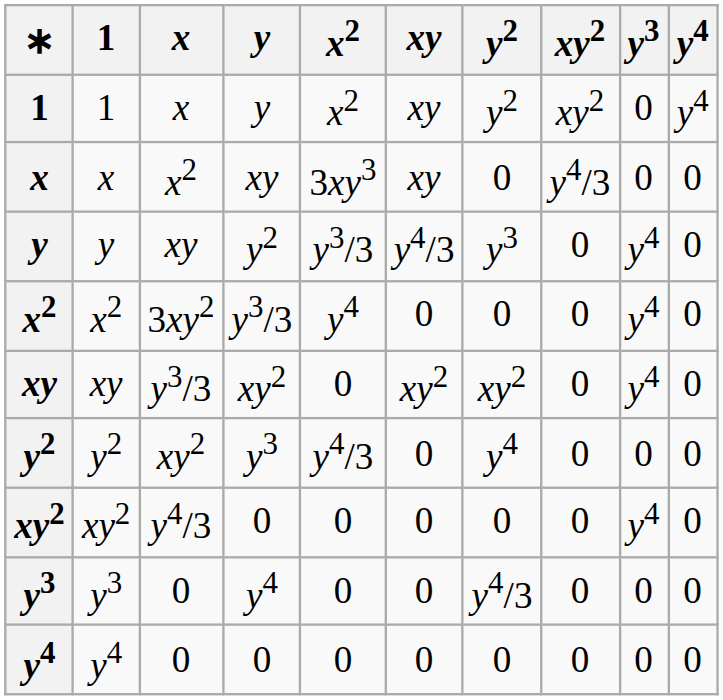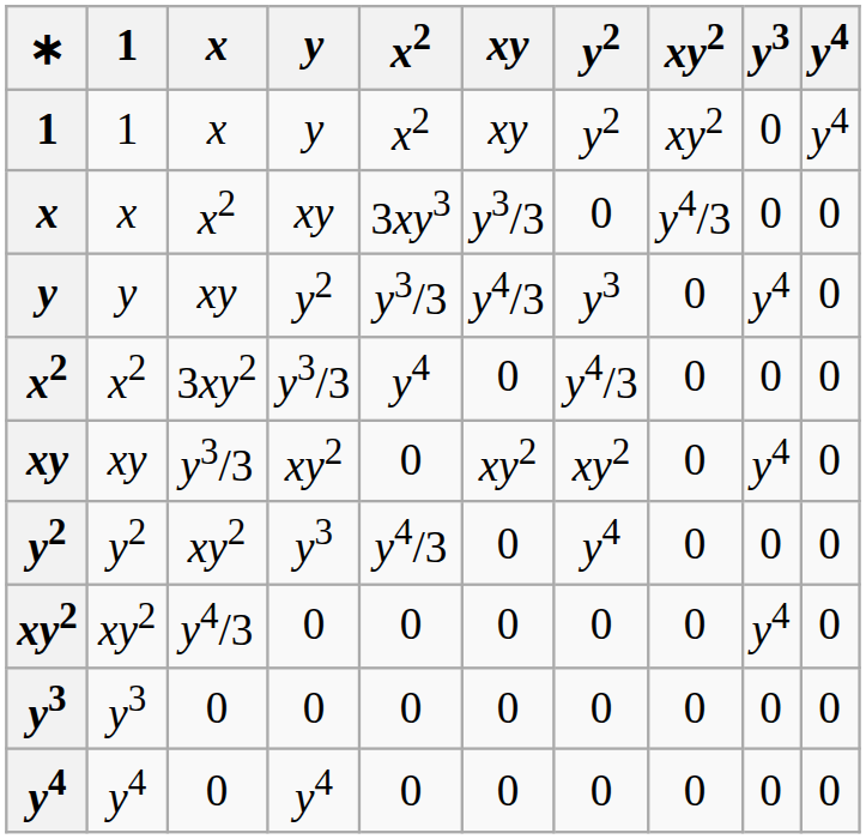row 3 | xy: xy -> y3/3
row 5 | y2: 0 -> y4/3
row 5 | y3: y4 -> 0
row 9 | y: y4 -> 0
row 9 | y2: y4/3 -> 0
row 10 | y: 0 -> y4
